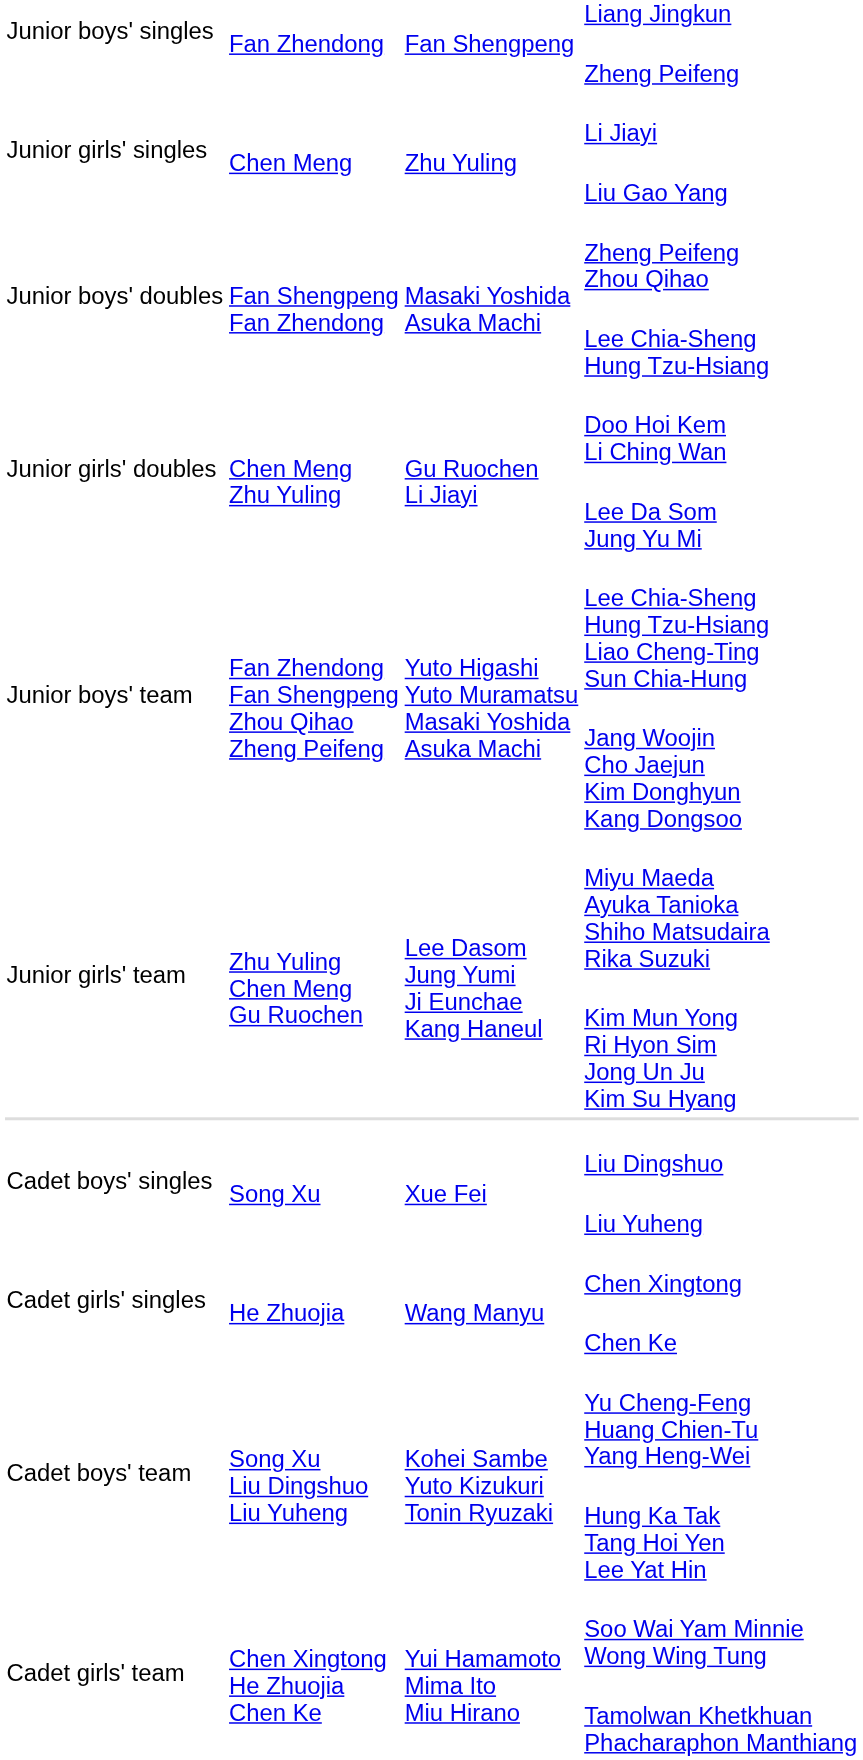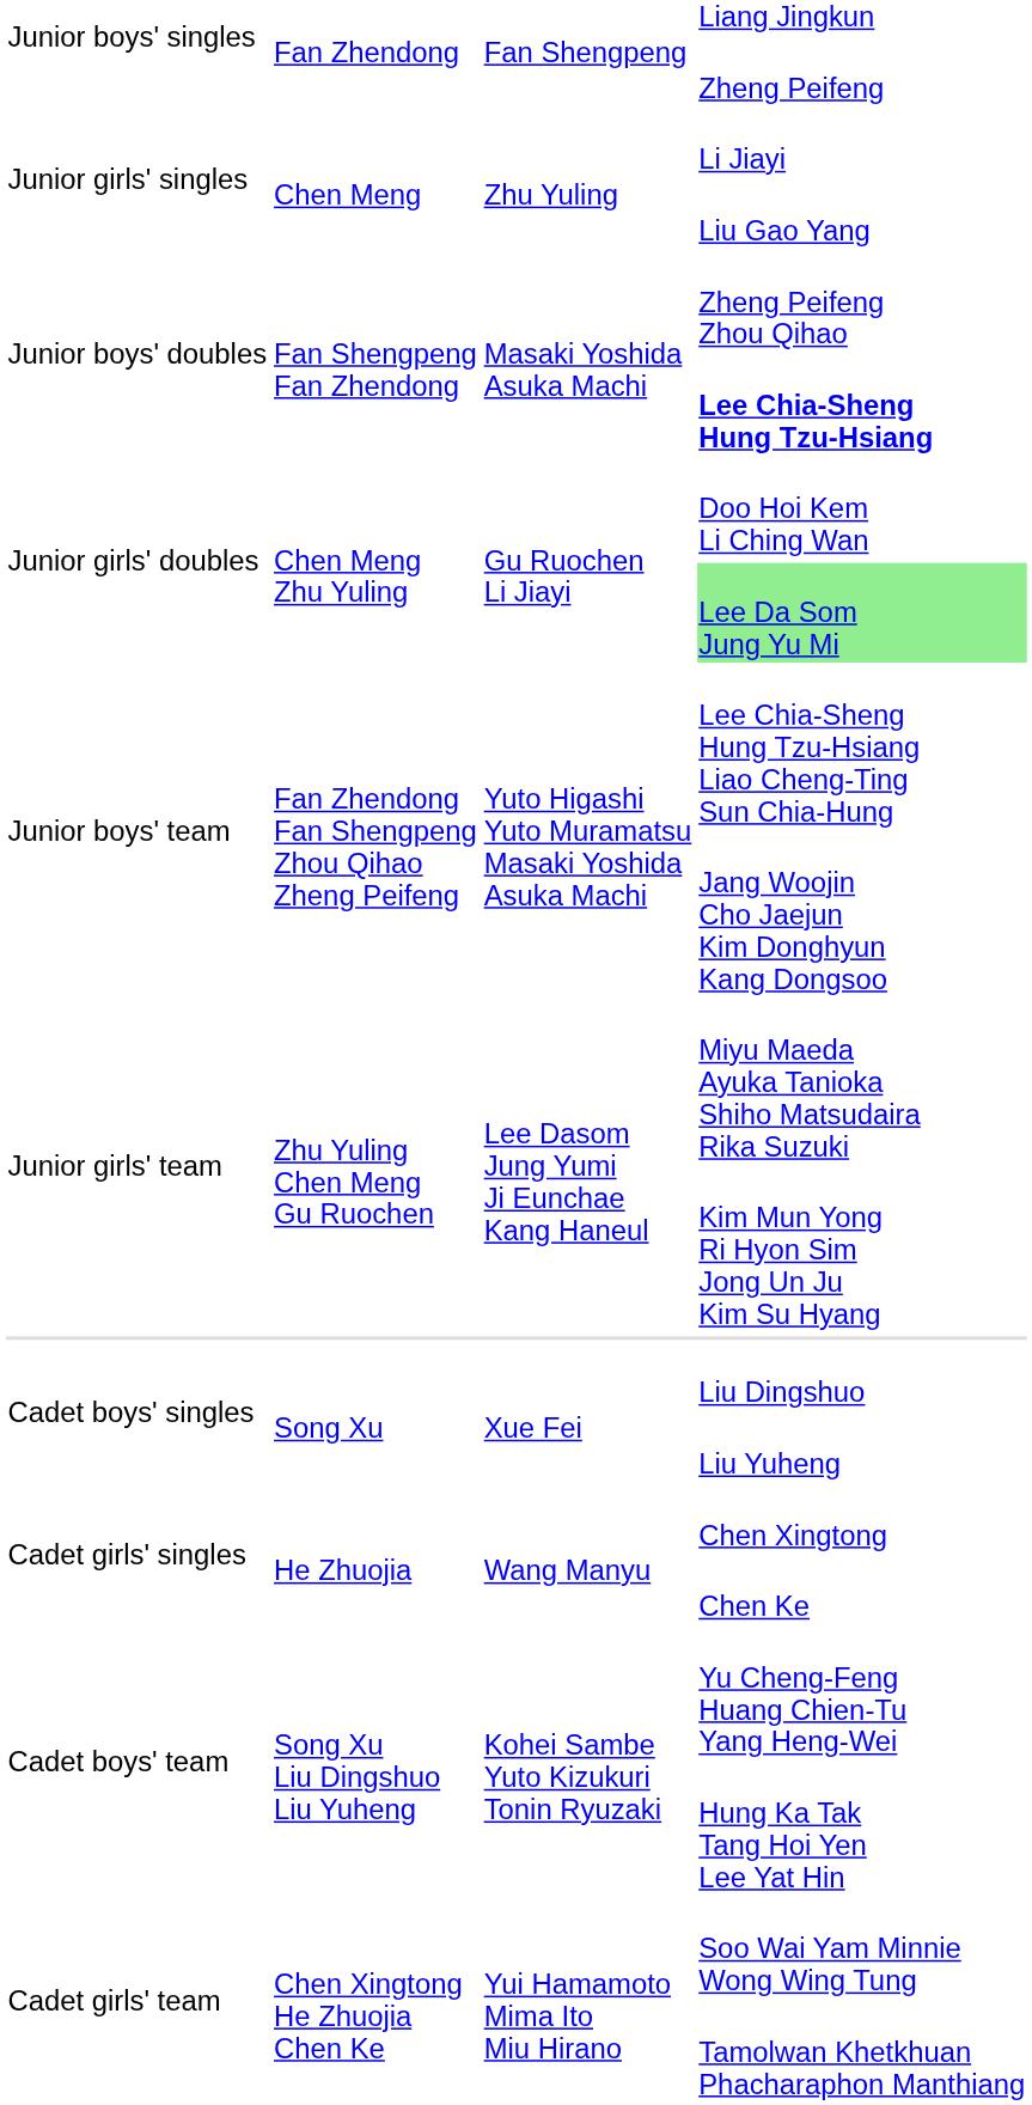Lee Chia-Sheng Hung Tzu-Hsiang | column 4: normal -> bold
Lee Da Som Jung Yu Mi | column 4: no background -> lightgreen background
